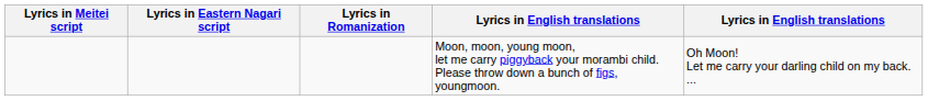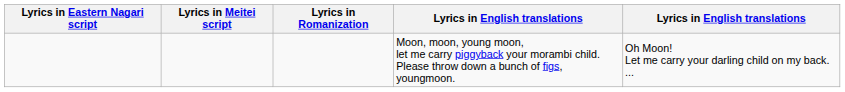columns swapped: Lyrics in Meitei script <-> Lyrics in Eastern Nagari script
